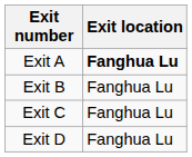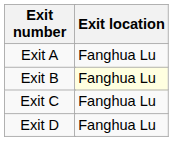Exit A | Exit location: bold -> normal
Exit B | Exit location: no background -> lightyellow background
